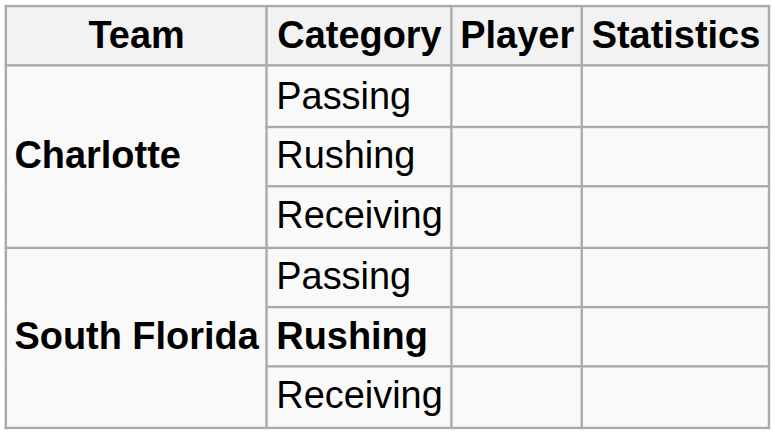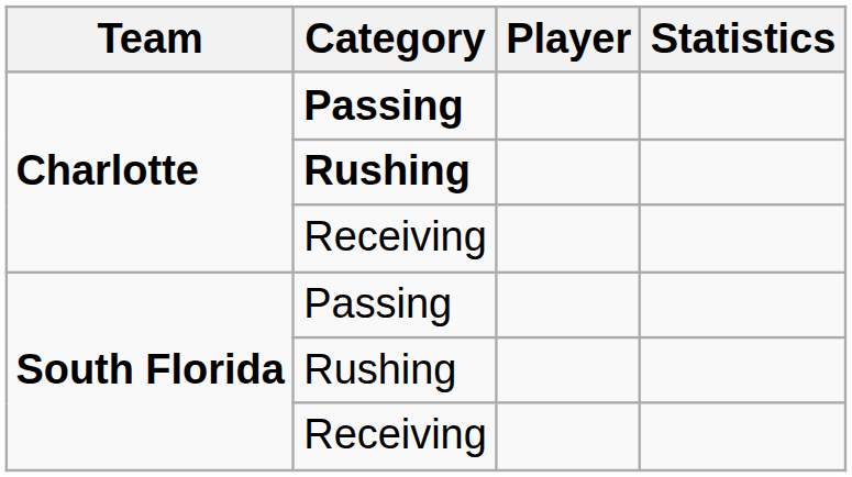Charlotte / Passing | Category: normal -> bold
Charlotte / Rushing | Category: normal -> bold
South Florida / Rushing | Category: bold -> normal
